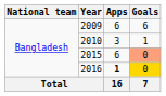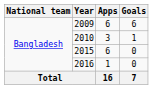2015 | Goals: lightsalmon background -> no background
2016 | Apps: bold -> normal
2016 | Goals: gold background -> no background
